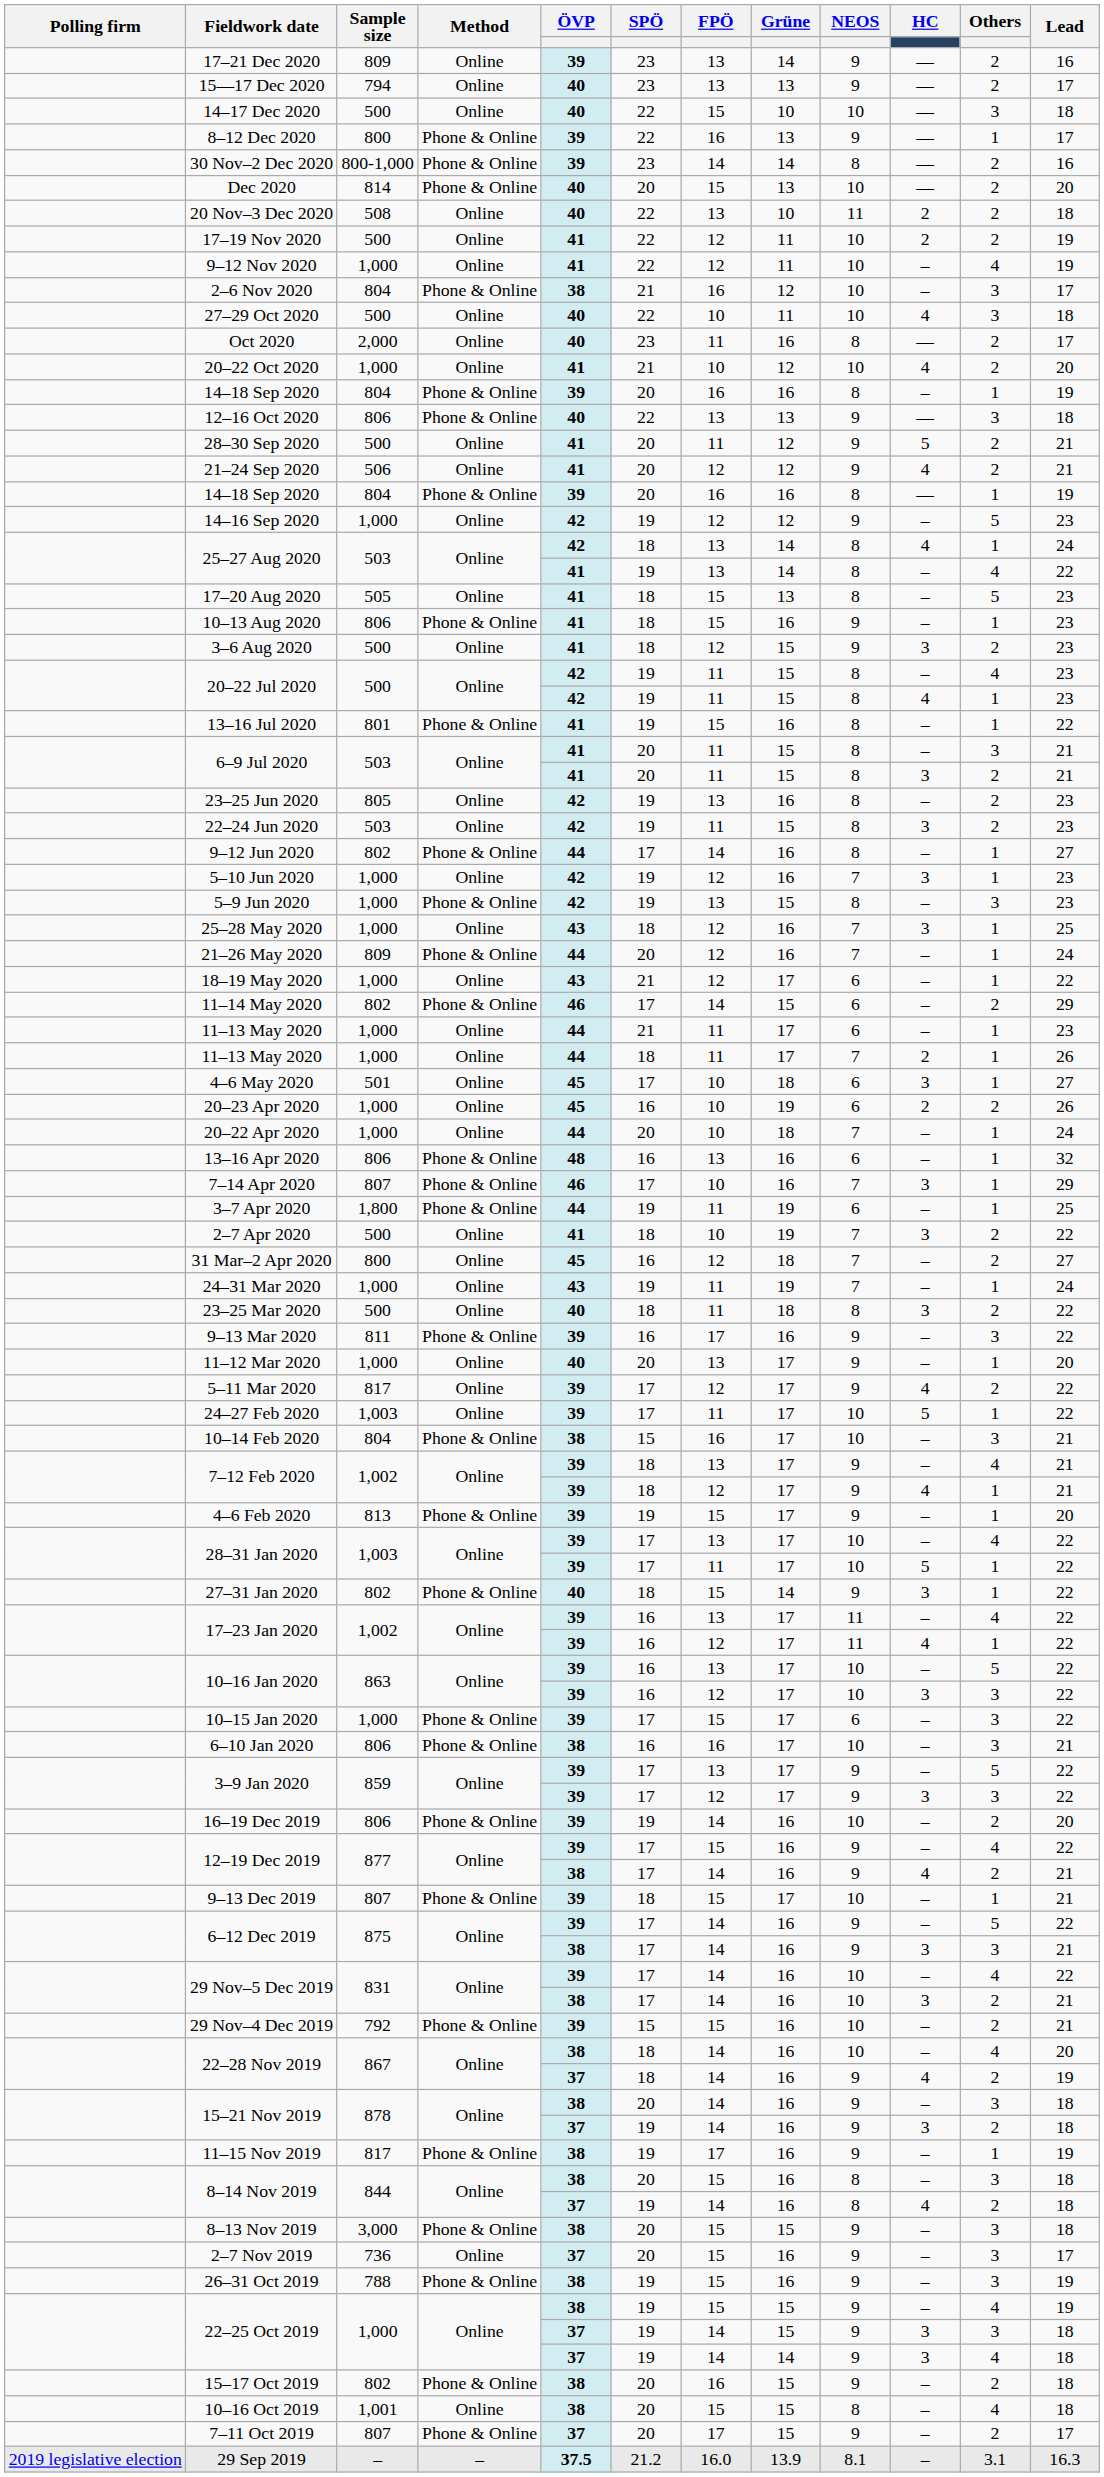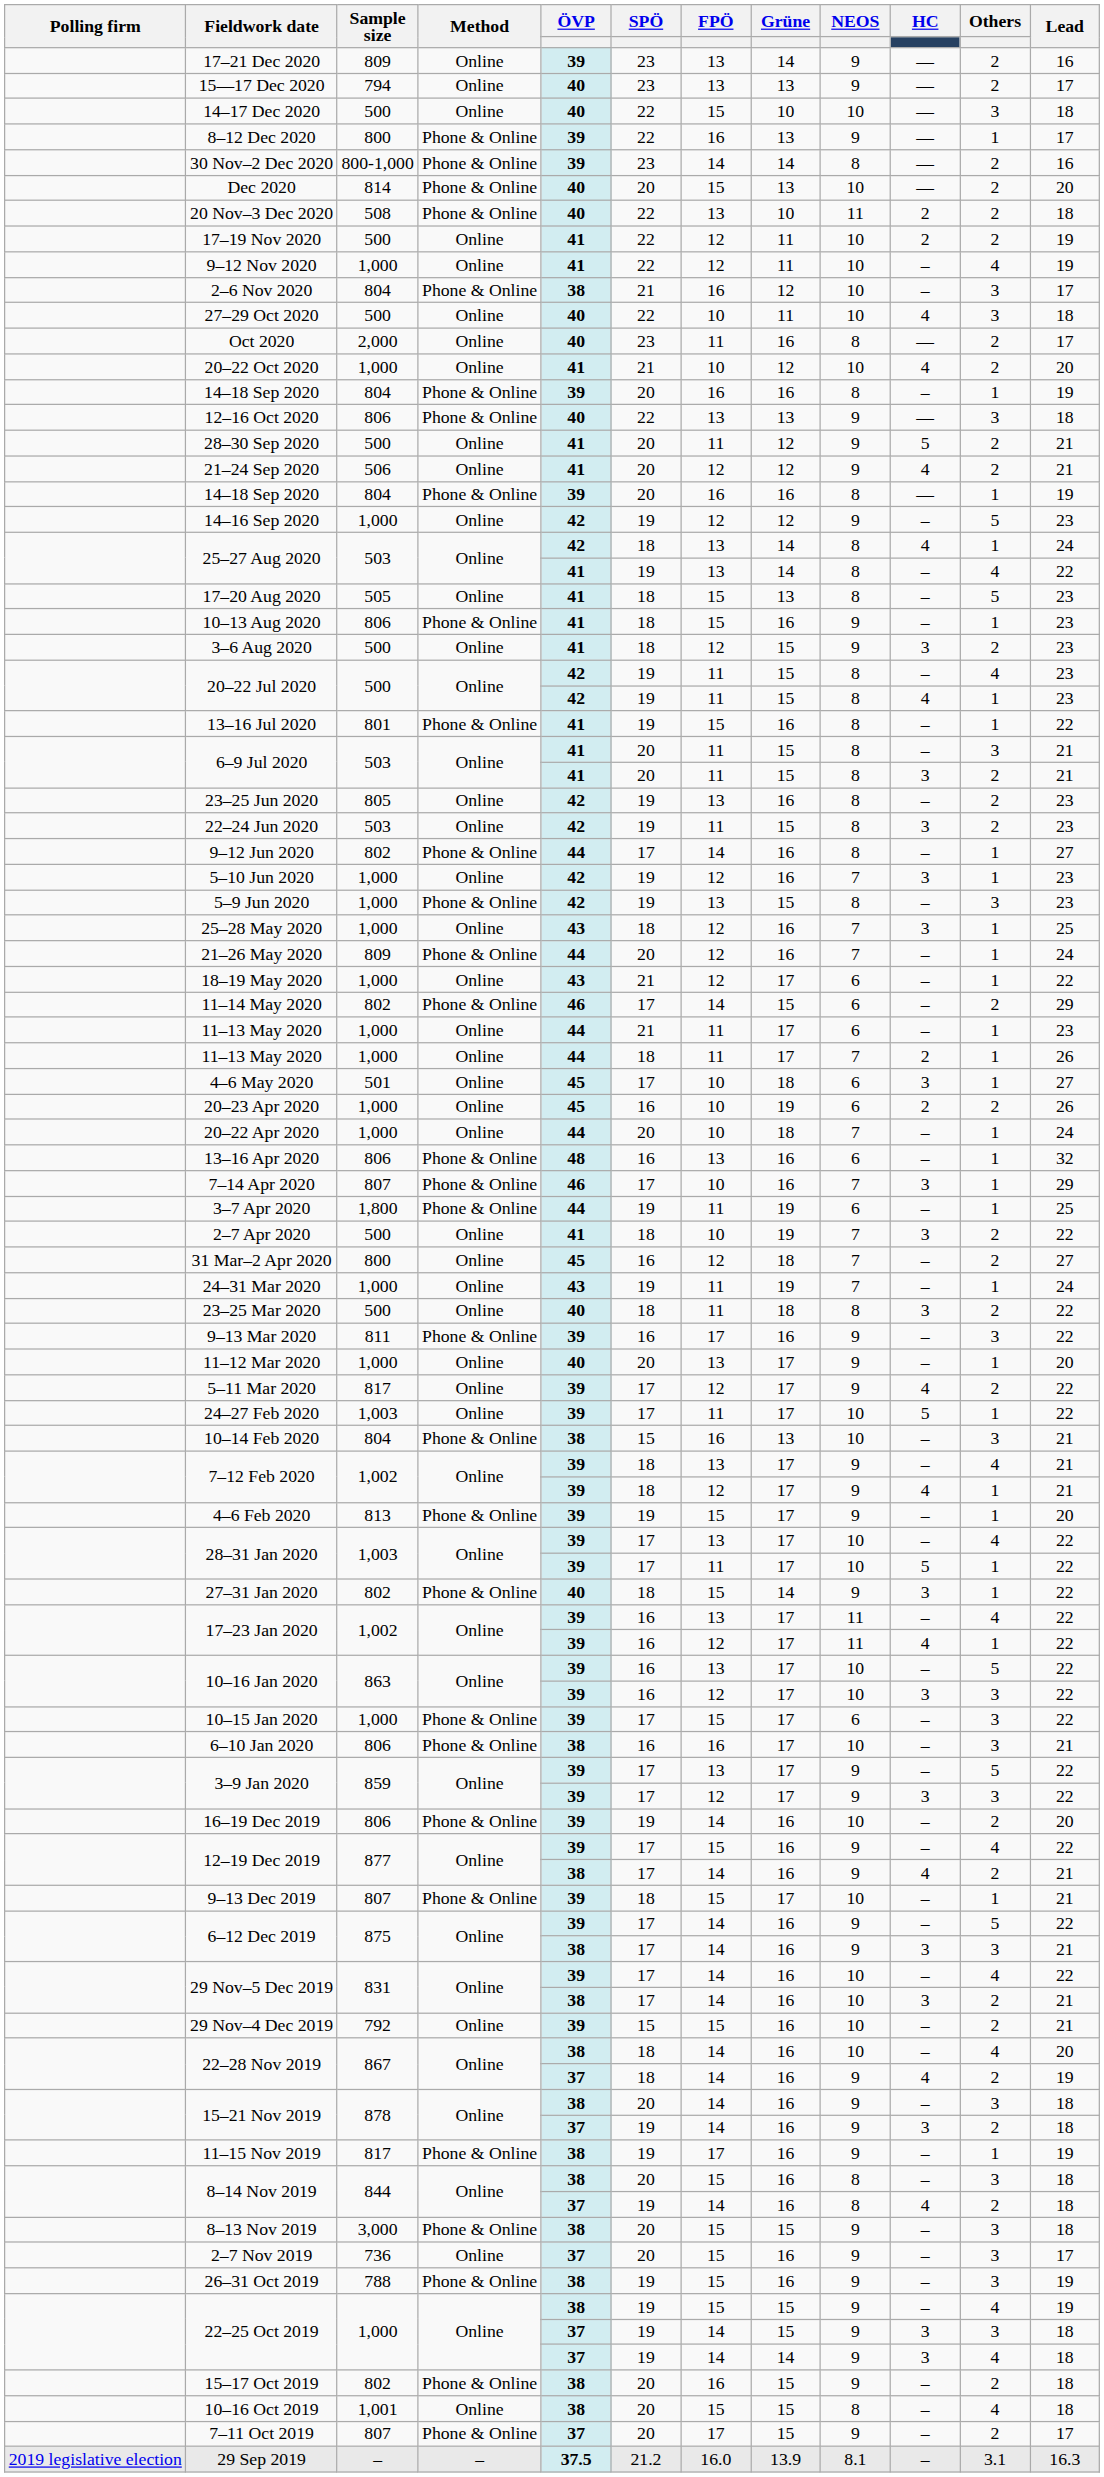20 Nov–3 Dec 2020 | Method: Online -> Phone & Online
10–14 Feb 2020 | Grüne: 17 -> 13
29 Nov–4 Dec 2019 | Method: Phone & Online -> Online
